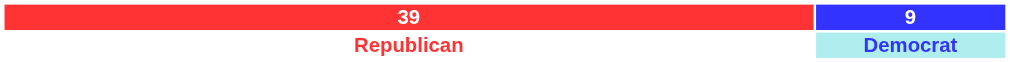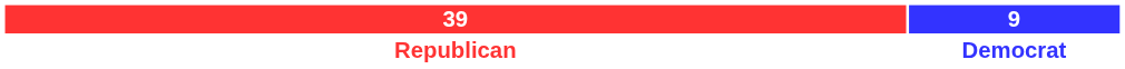Republican | column 2: paleturquoise background -> no background
